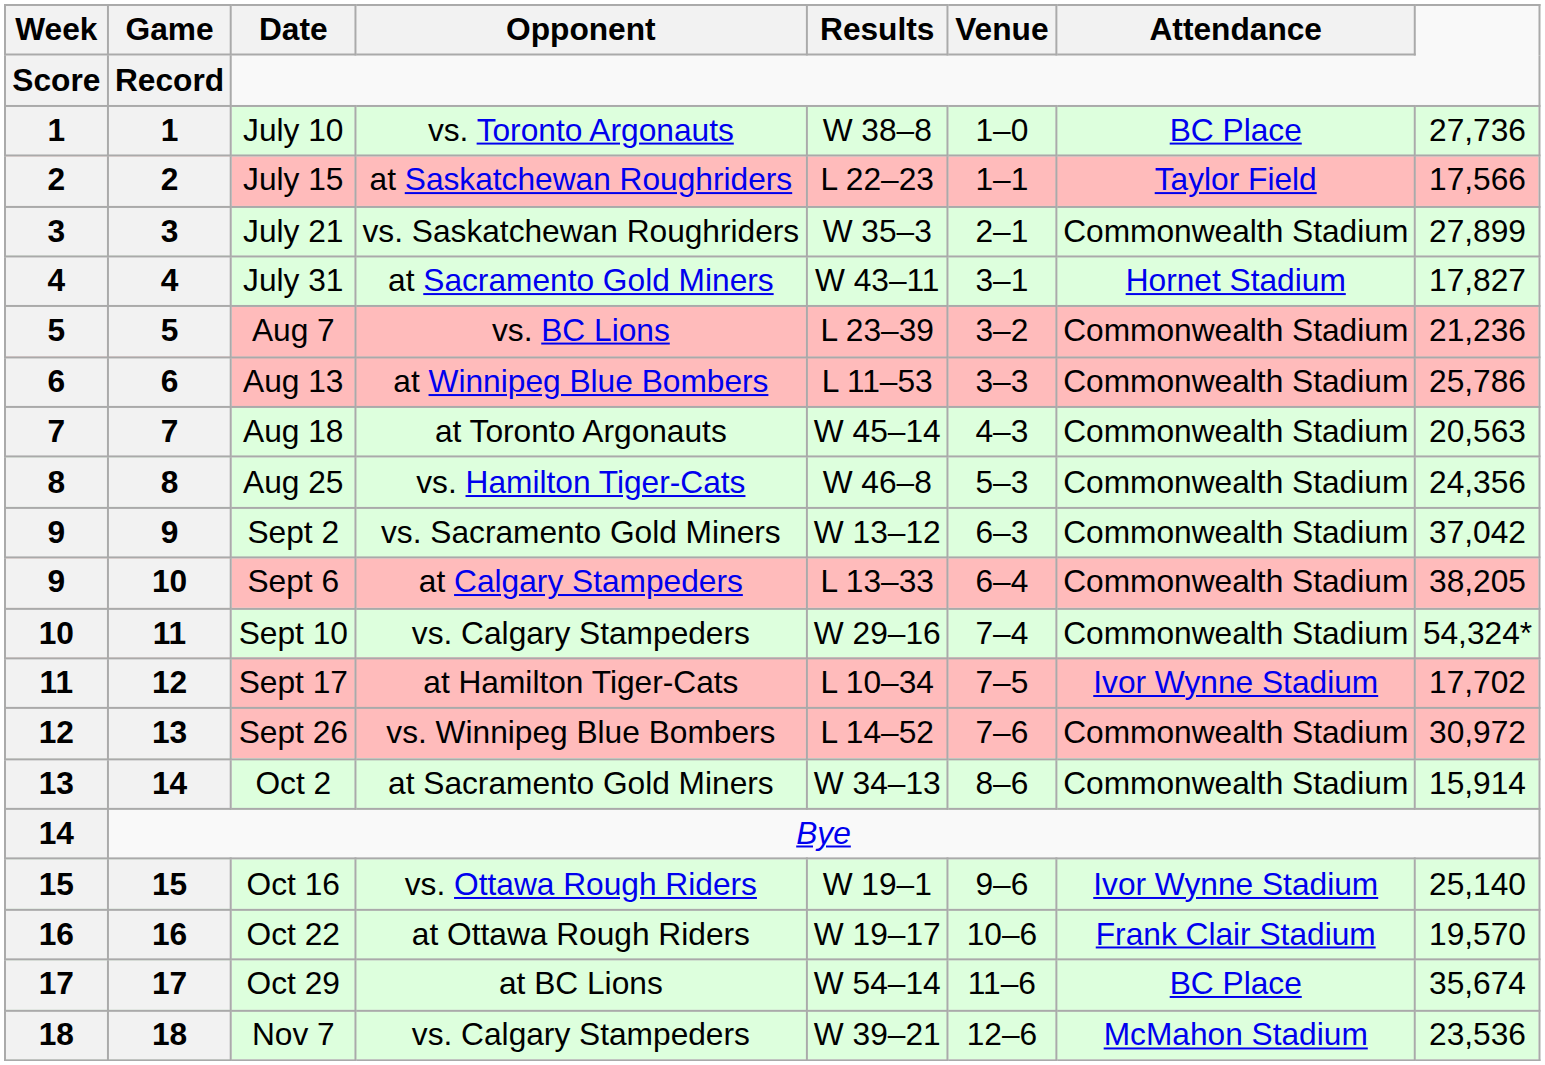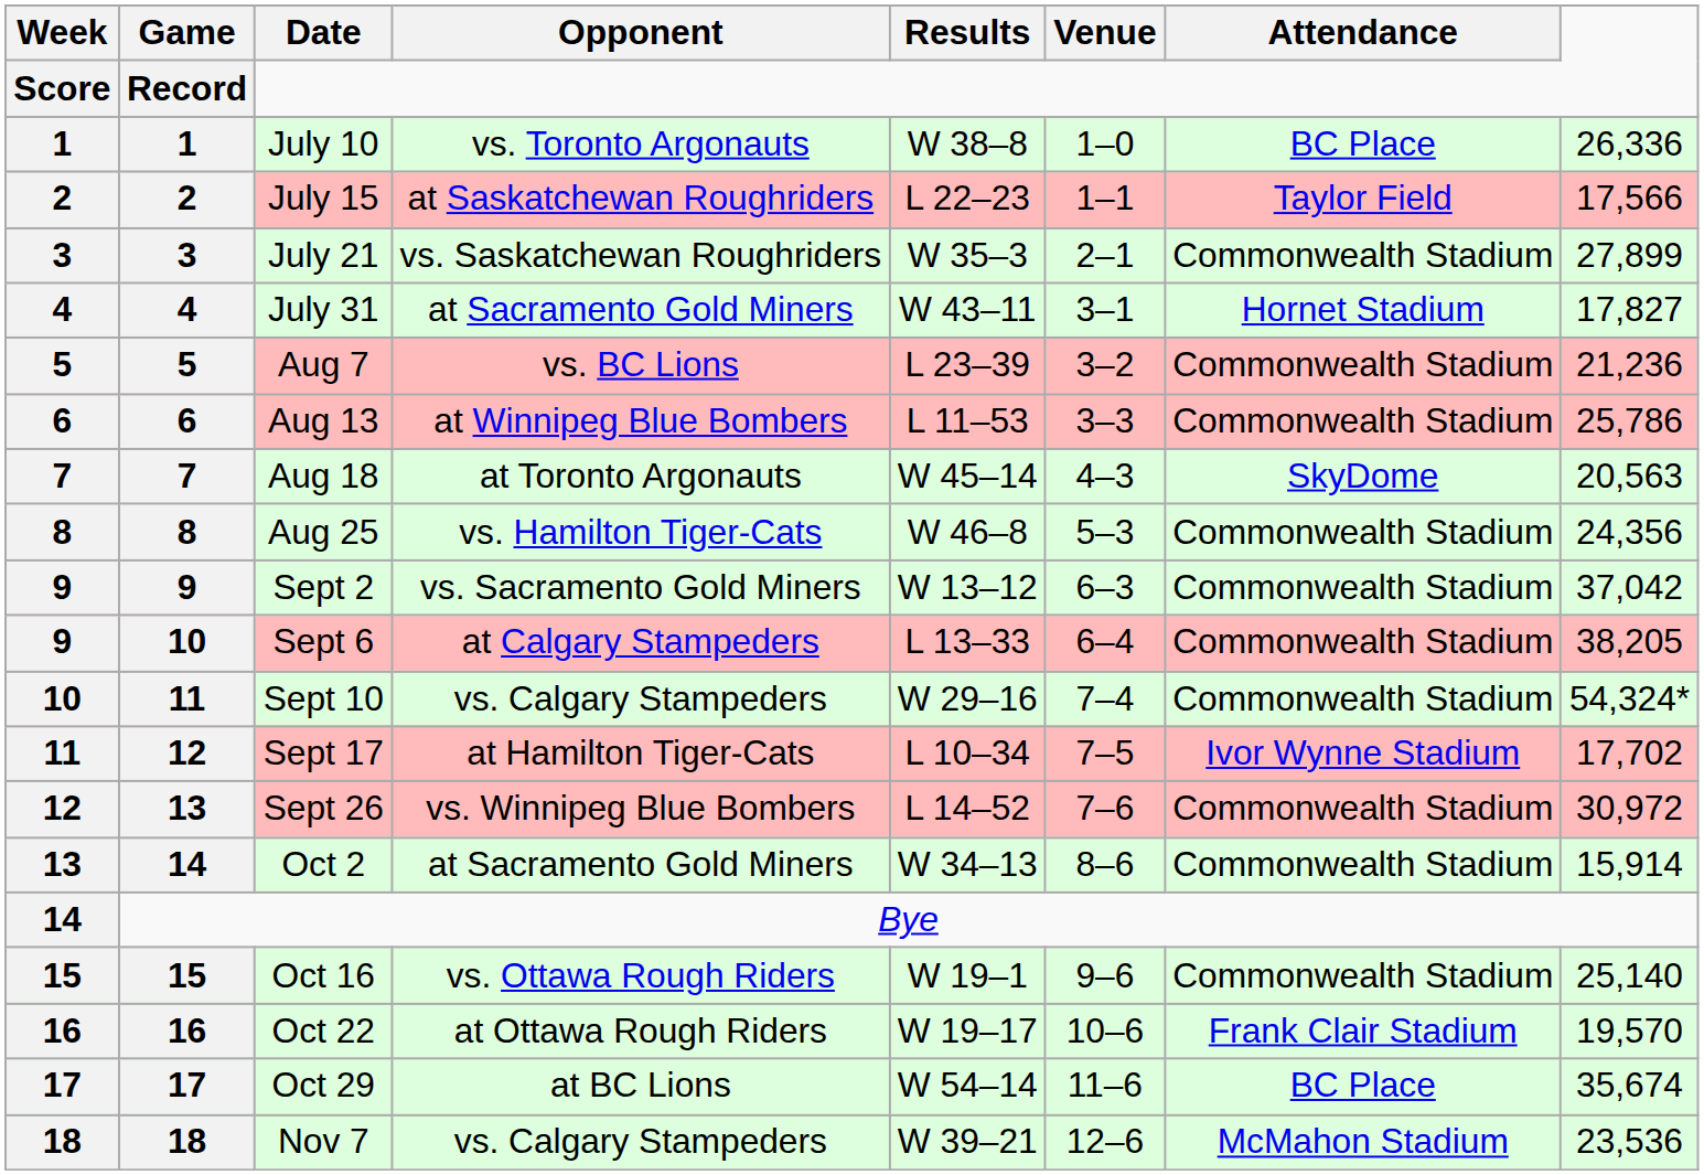July 10 | column 8: 27,736 -> 26,336
Aug 18 | Attendance: Commonwealth Stadium -> SkyDome
Oct 16 | Attendance: Ivor Wynne Stadium -> Commonwealth Stadium
